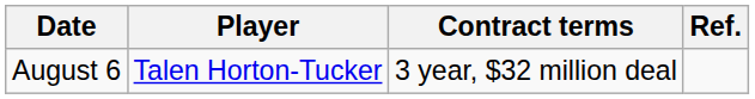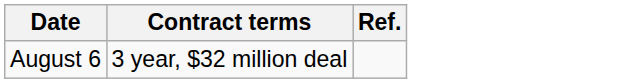- column: Player | Talen Horton-Tucker
